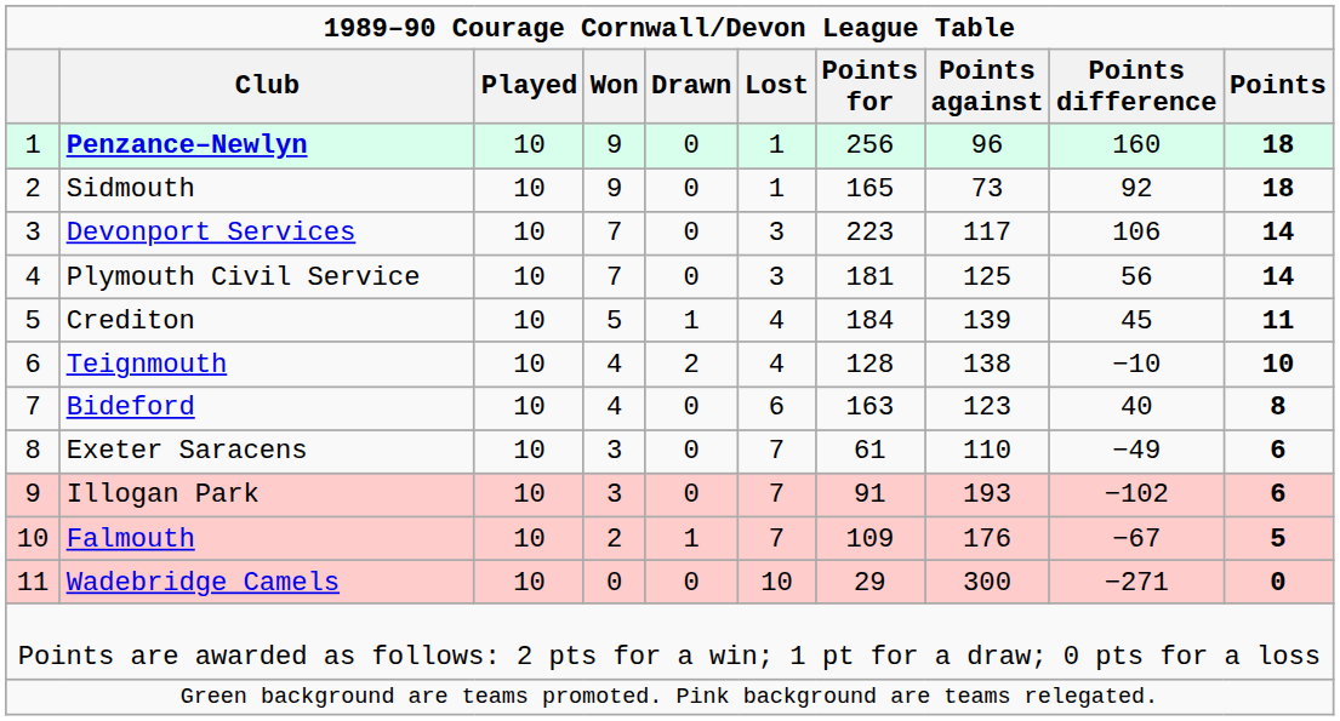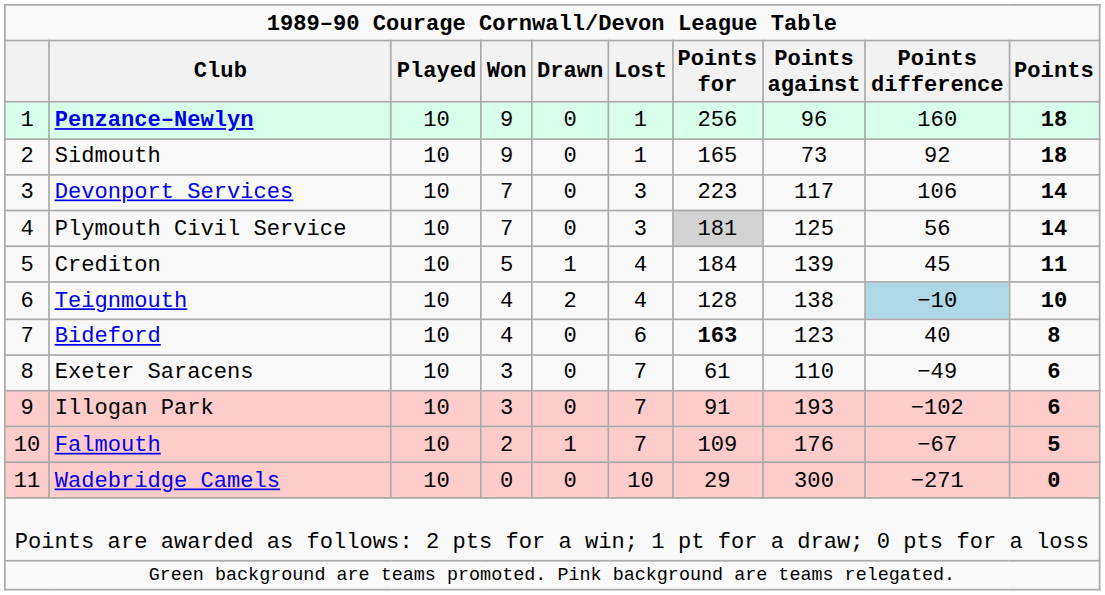Plymouth Civil Service | Points for: no background -> lightgrey background
Teignmouth | Points difference: no background -> lightblue background
Bideford | Points for: normal -> bold
